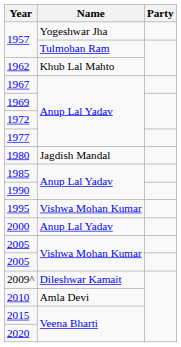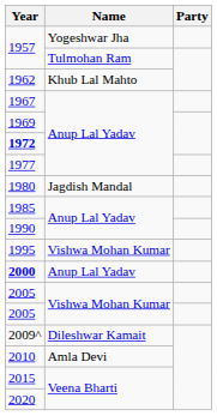1972 | Year: normal -> bold
2000 | Year: normal -> bold
